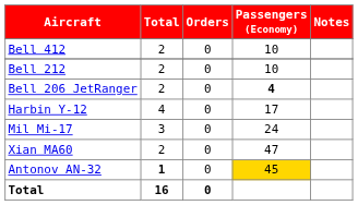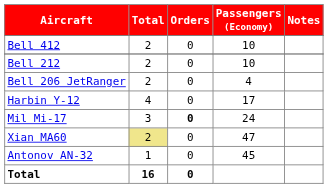Bell 206 JetRanger | Passengers (Economy): bold -> normal
Mil Mi-17 | Orders: normal -> bold
Xian MA60 | Total: no background -> khaki background
Antonov AN-32 | Total: bold -> normal
Antonov AN-32 | Passengers (Economy): gold background -> no background
